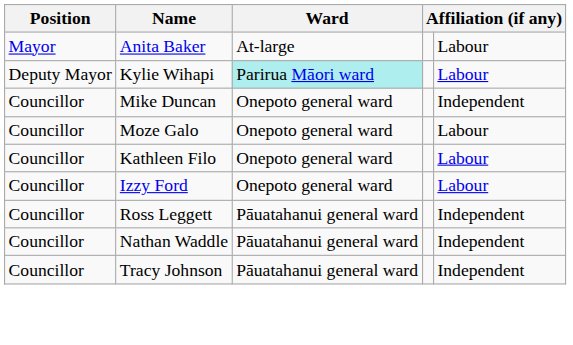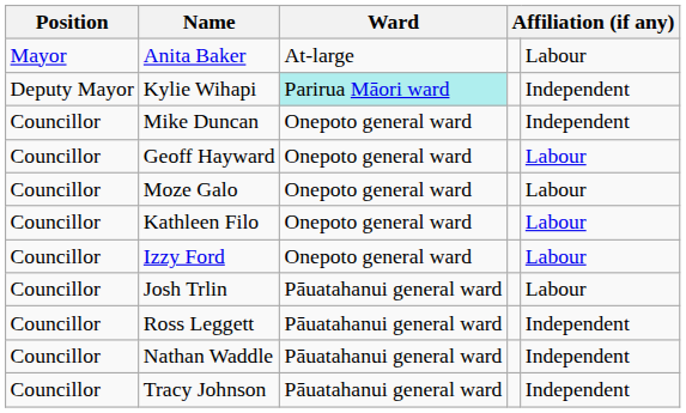Kylie Wihapi | column 5: Labour -> Independent
+ row: Councillor | Geoff Hayward | Onepoto general ward | Labour
+ row: Councillor | Josh Trlin | Pāuatahanui general ward | Labour
